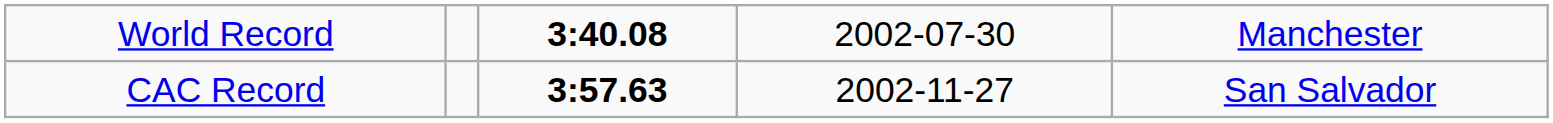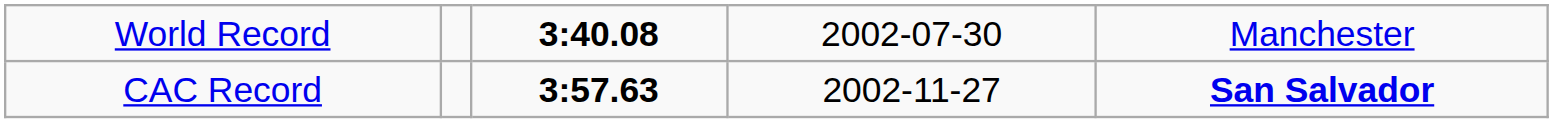CAC Record | column 5: normal -> bold
